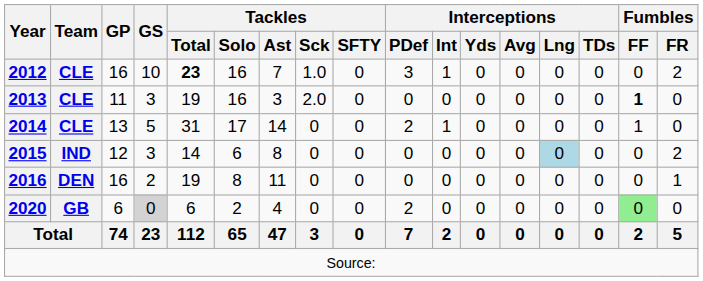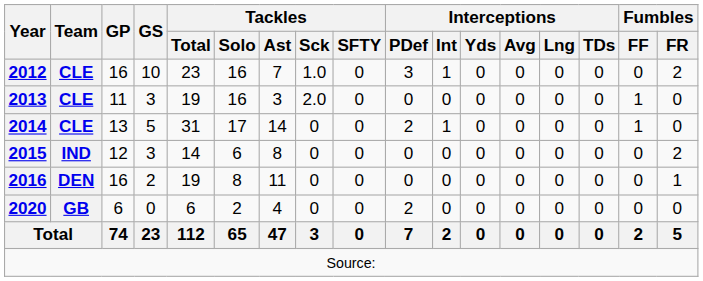2012 | Tackles / Total: bold -> normal
2013 | Fumbles / FF: bold -> normal
2015 | Interceptions / Lng: lightblue background -> no background
2020 | GS: lightgrey background -> no background
2020 | Fumbles / FF: lightgreen background -> no background
